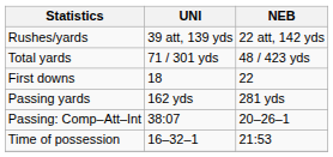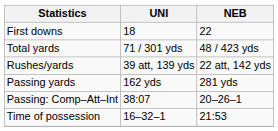rows swapped: First downs <-> Rushes/yards
